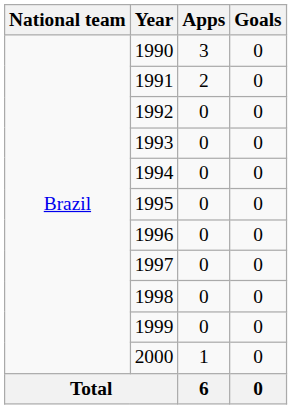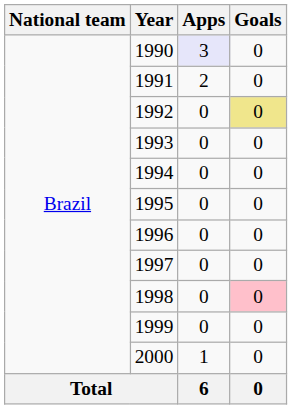1990 | Apps: no background -> lavender background
1992 | Goals: no background -> khaki background
1998 | Goals: no background -> pink background
